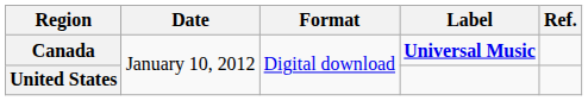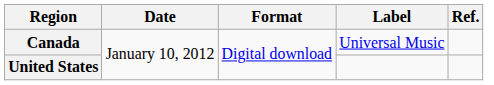Canada | Label: bold -> normal
